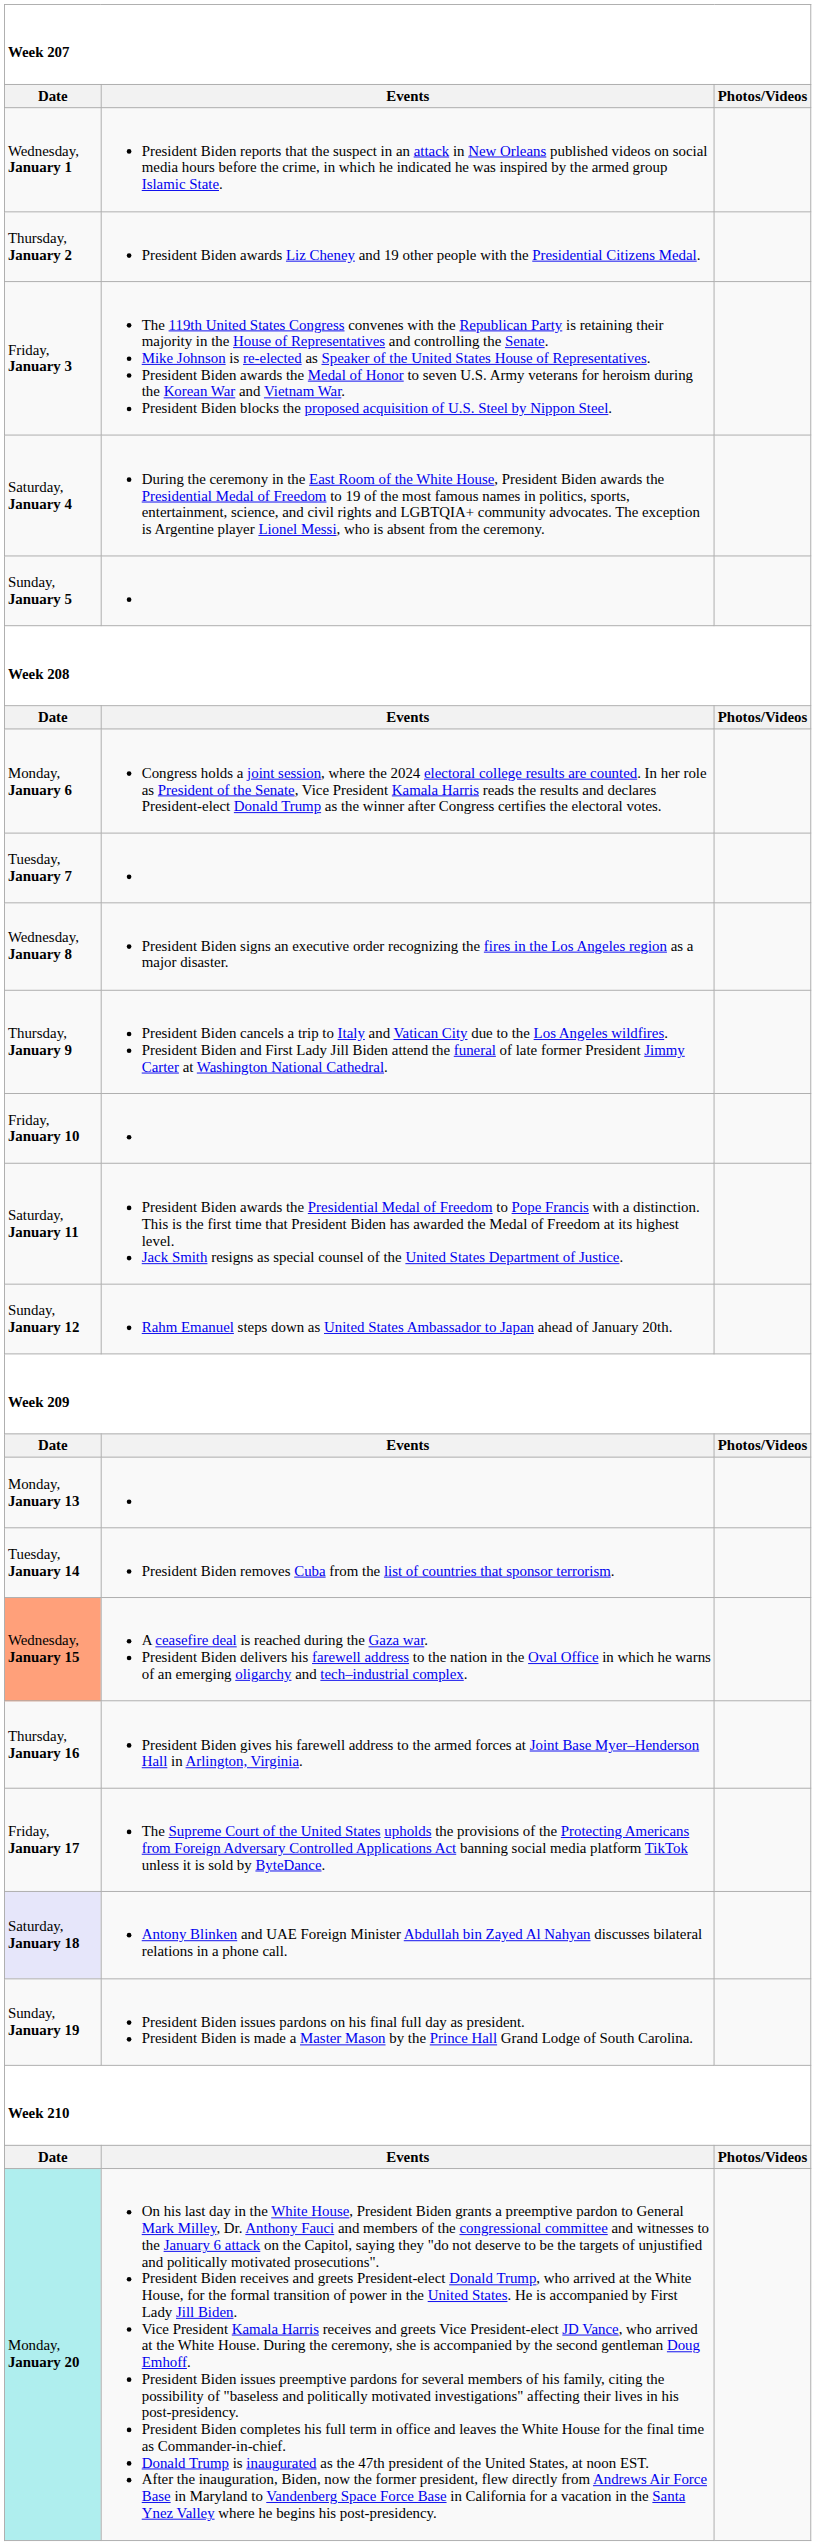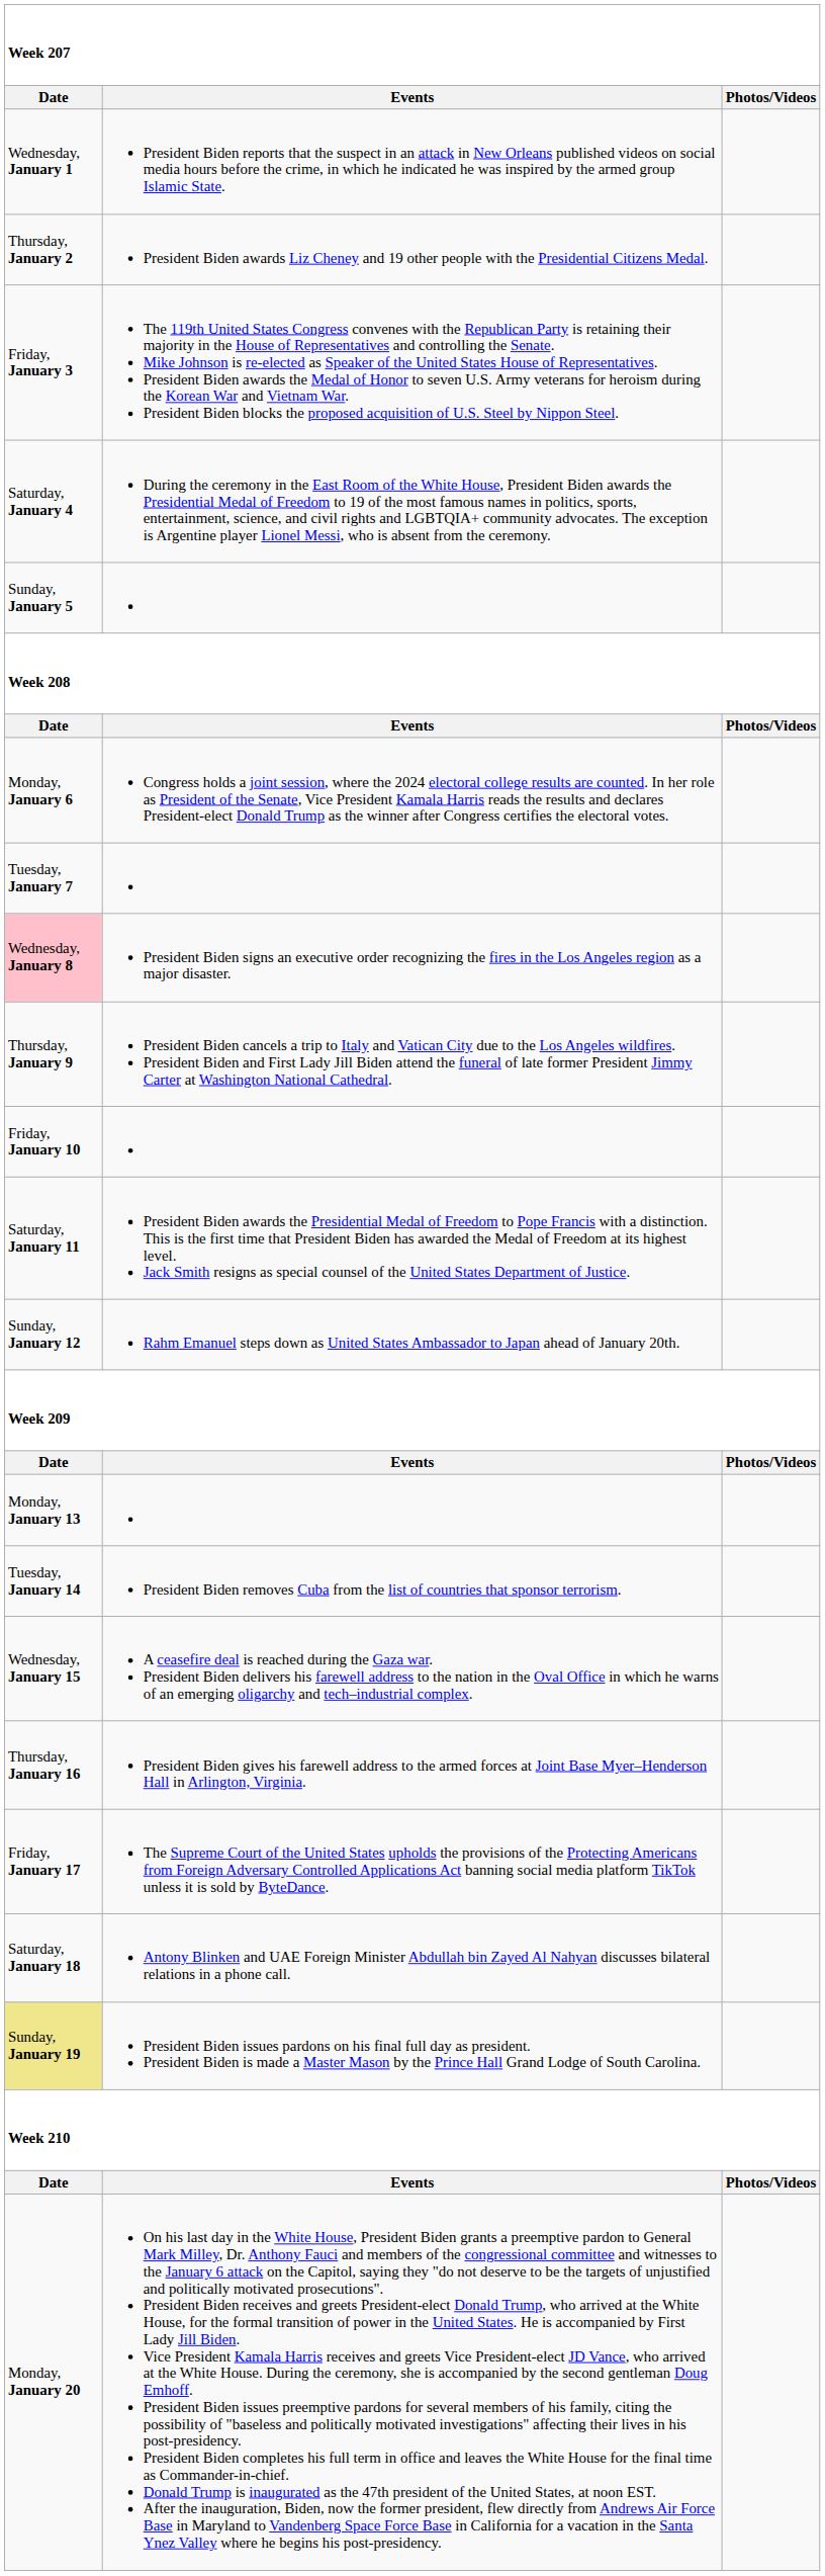Wednesday, January 8 | column 1: no background -> pink background
Wednesday, January 15 | column 1: lightsalmon background -> no background
Saturday, January 18 | column 1: lavender background -> no background
Sunday, January 19 | column 1: no background -> khaki background
Monday, January 20 | column 1: paleturquoise background -> no background
